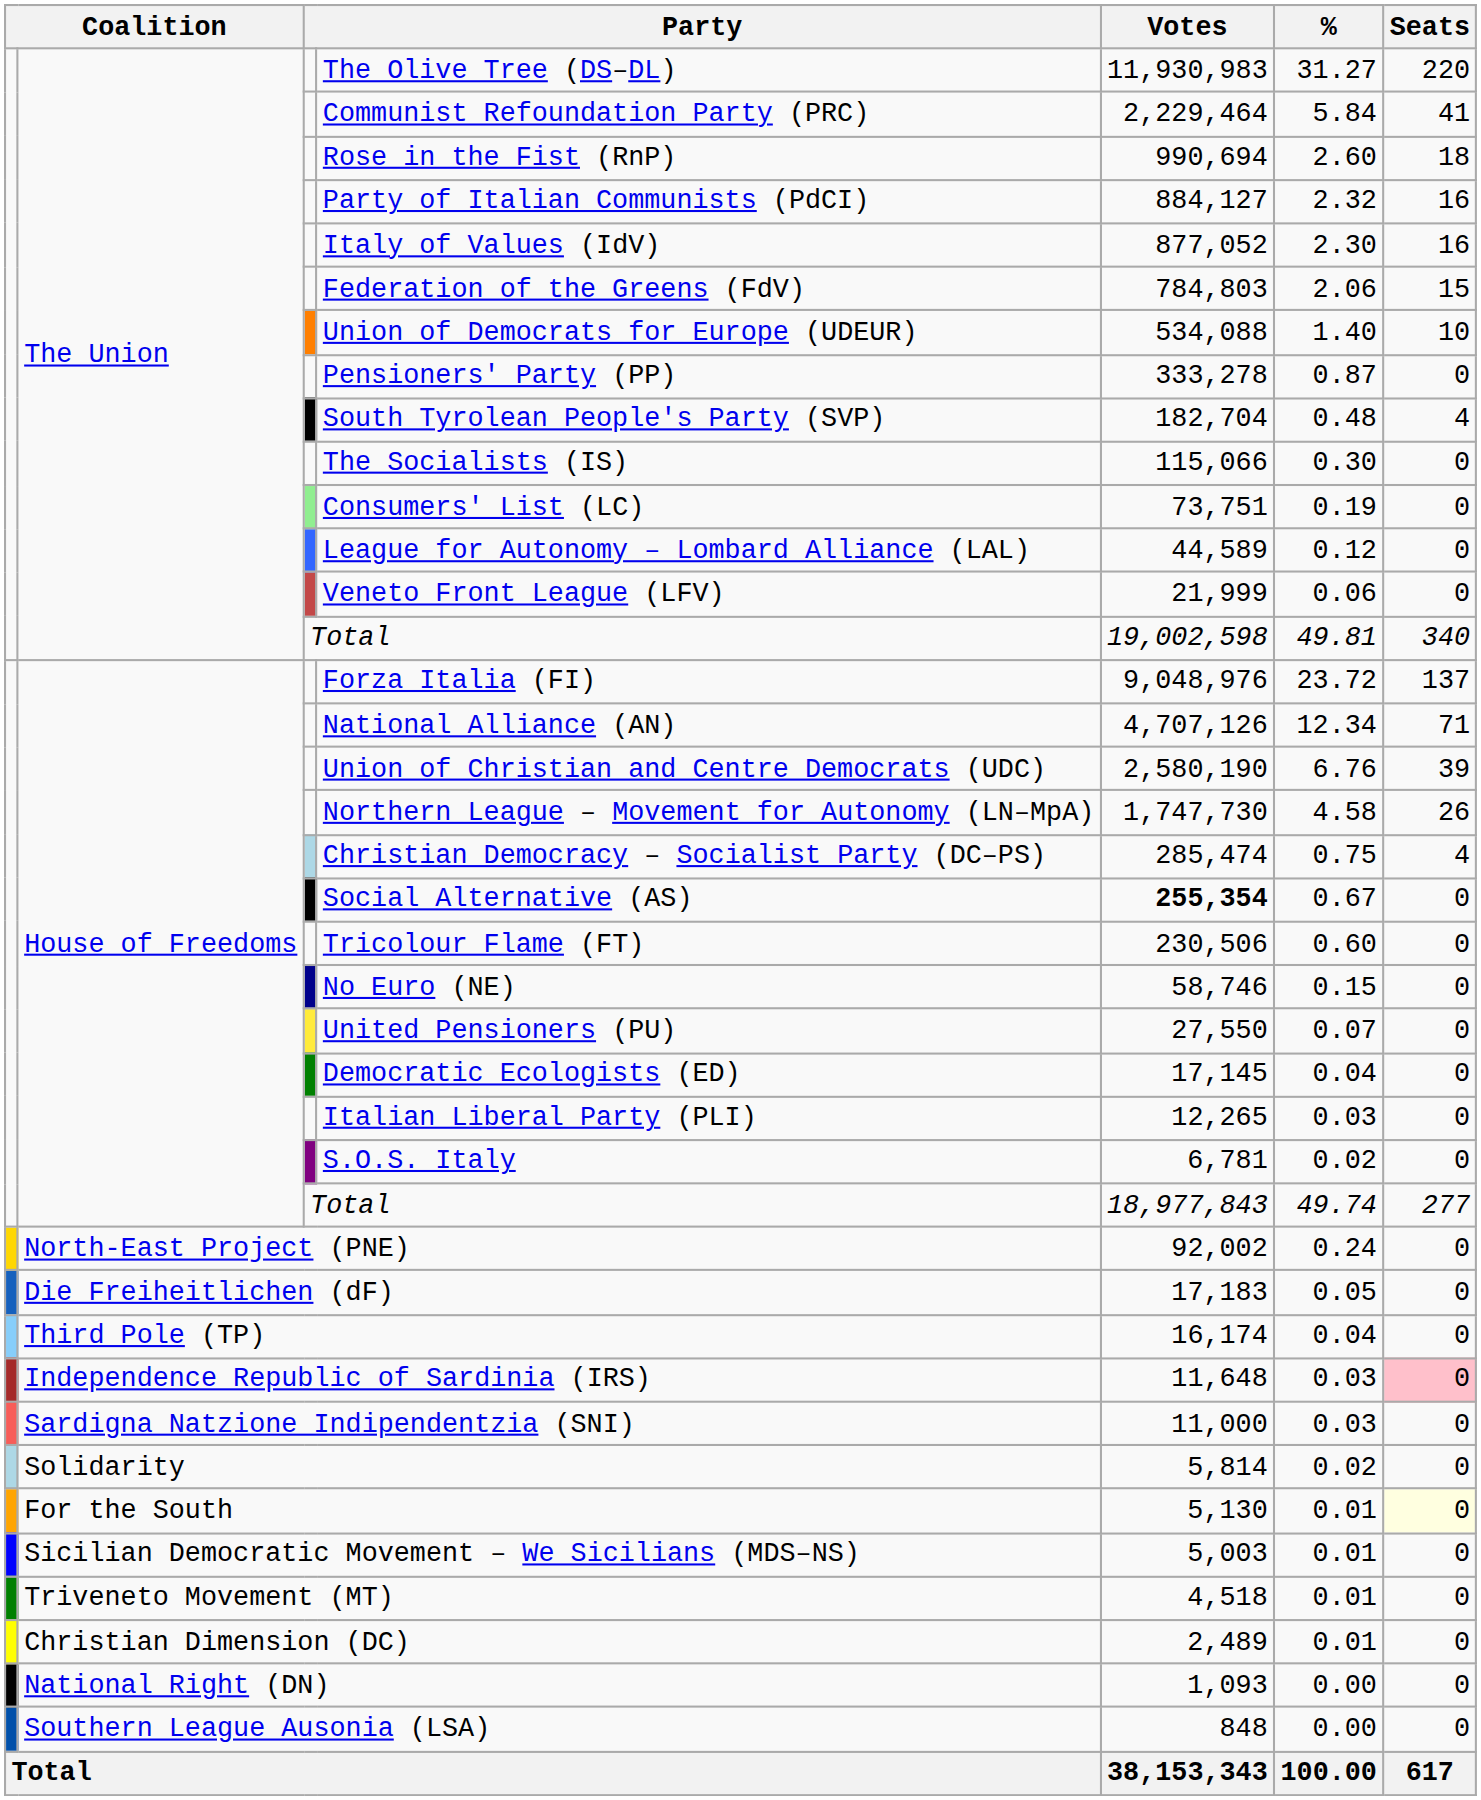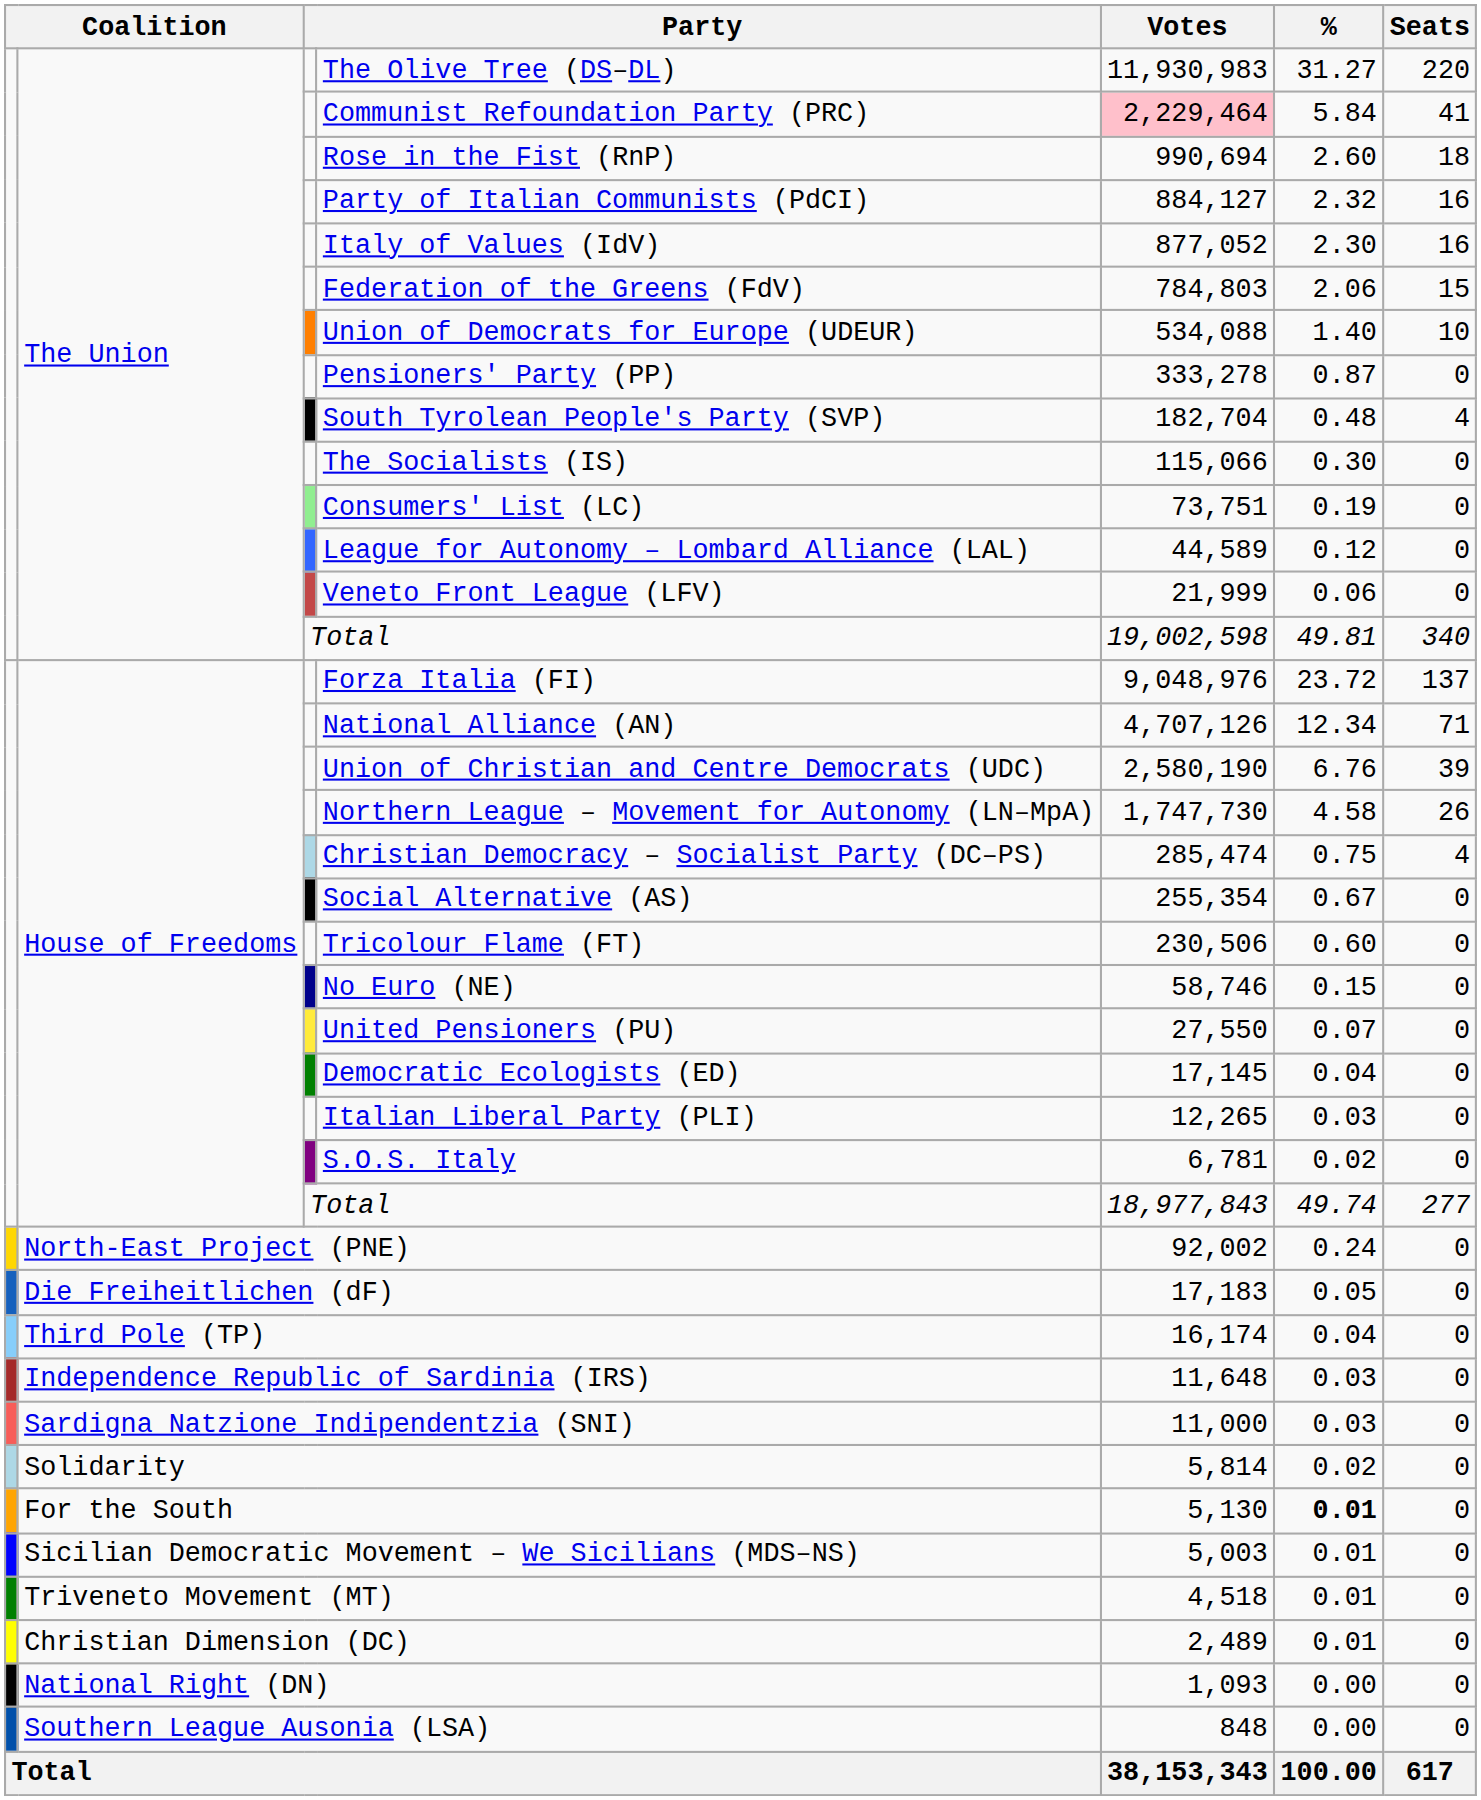Communist Refoundation Party (PRC) | Votes: no background -> pink background
Social Alternative (AS) | Votes: bold -> normal
Independence Republic of Sardinia (IRS) | Seats: pink background -> no background
For the South | %: normal -> bold
For the South | Seats: lightyellow background -> no background
